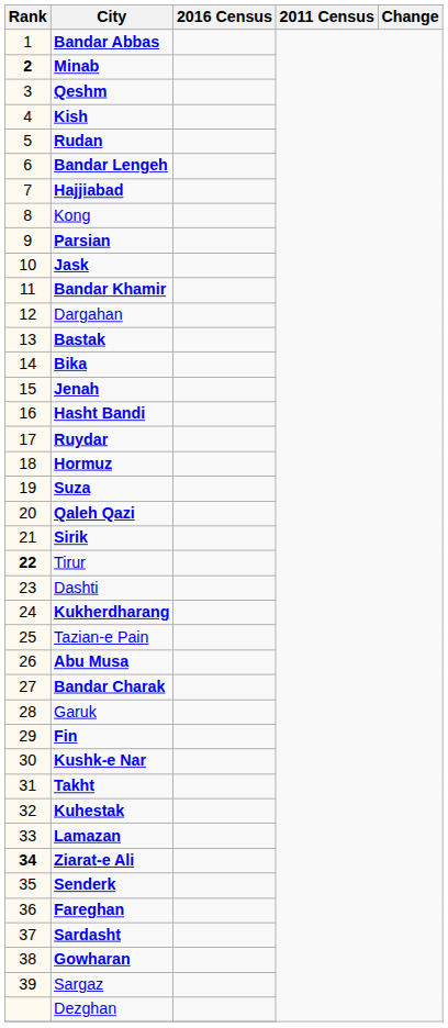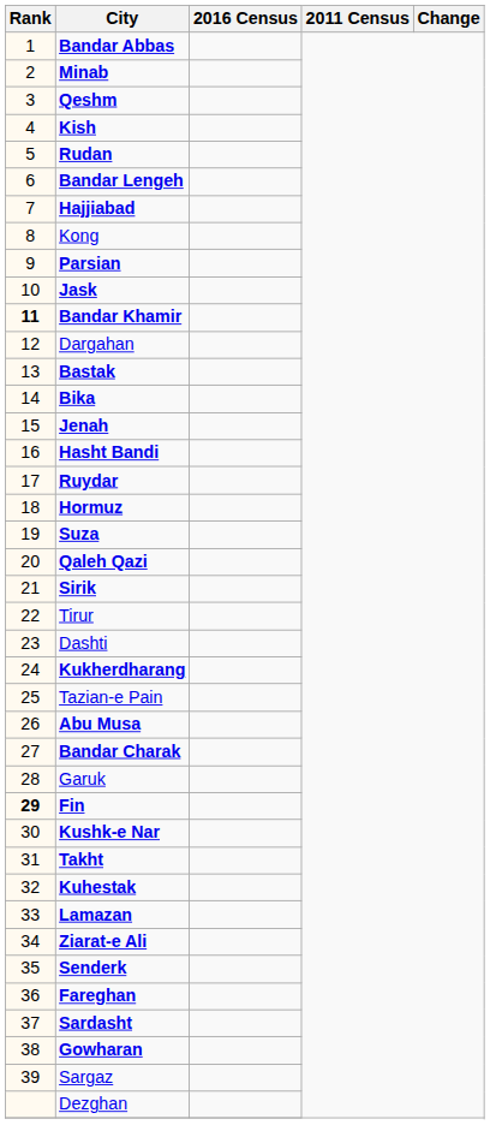Minab | Rank: bold -> normal
Bandar Khamir | Rank: normal -> bold
Tirur | Rank: bold -> normal
Fin | Rank: normal -> bold
Ziarat-e Ali | Rank: bold -> normal
